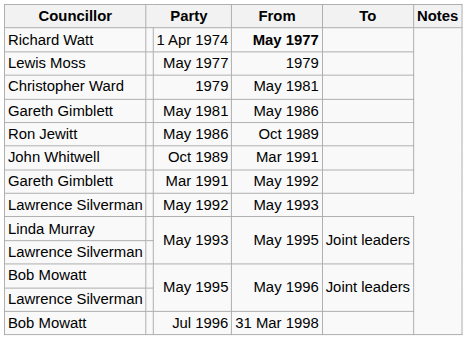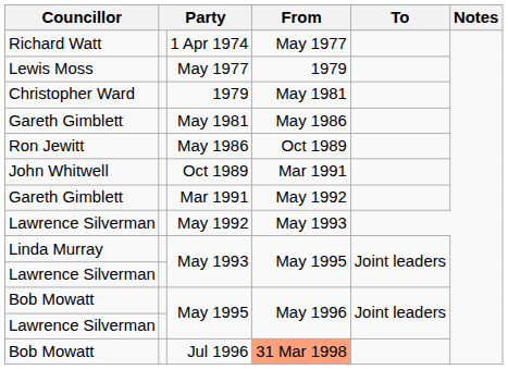1 Apr 1974 | From: bold -> normal
Jul 1996 | From: no background -> lightsalmon background
